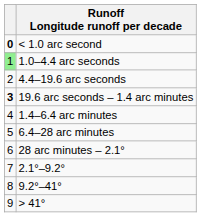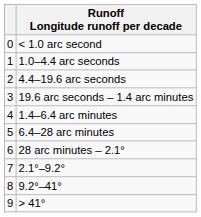< 1.0 arc second | column 1: bold -> normal
1.0–4.4 arc seconds | column 1: lightgreen background -> no background
19.6 arc seconds – 1.4 arc minutes | column 1: bold -> normal
